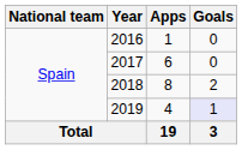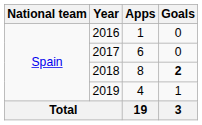2018 | Goals: normal -> bold
2019 | Goals: lavender background -> no background
